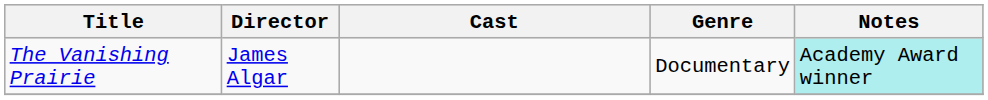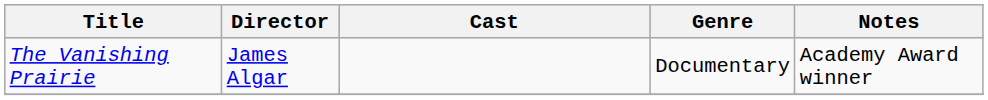The Vanishing Prairie | Notes: paleturquoise background -> no background
